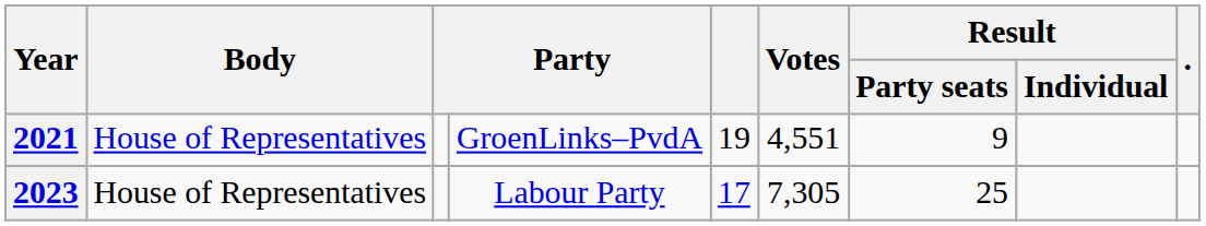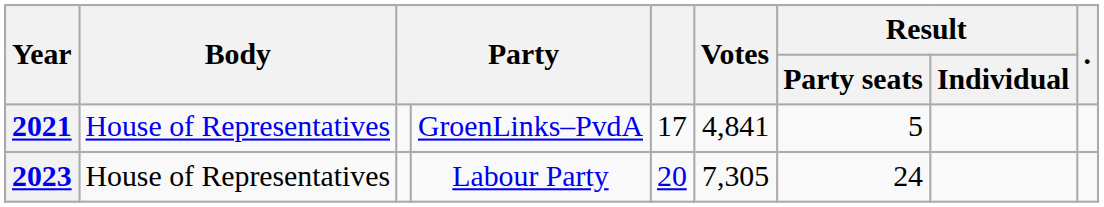2021 | column 5: 19 -> 17
2021 | Votes: 4,551 -> 4,841
2021 | Result / Party seats: 9 -> 5
2023 | column 5: 17 -> 20
2023 | Result / Party seats: 25 -> 24
